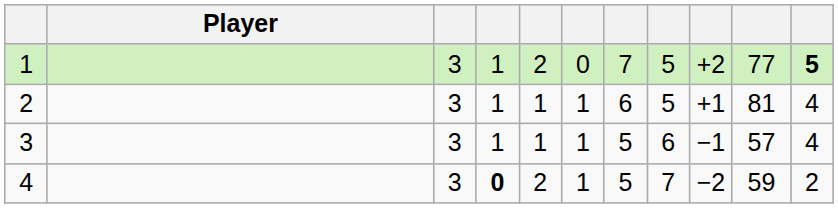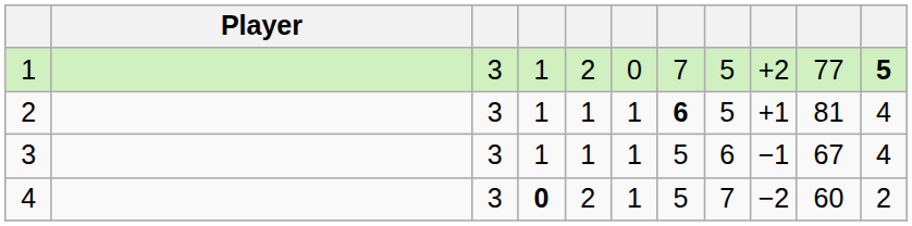row 3 | column 7: normal -> bold
row 4 | column 10: 57 -> 67
row 5 | column 10: 59 -> 60
